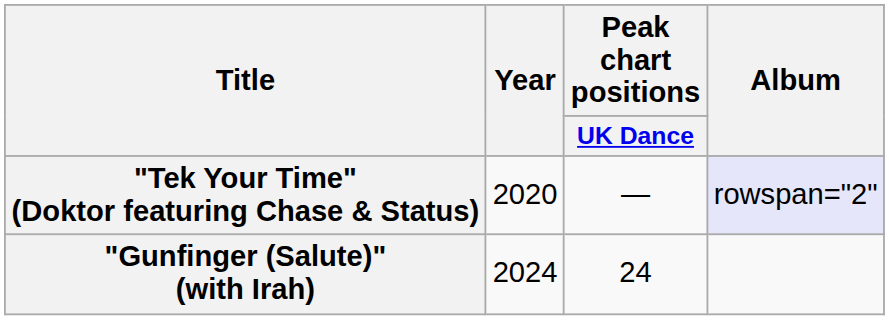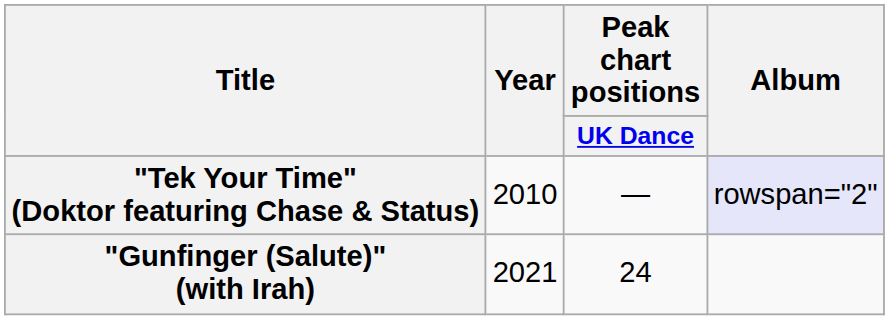"Tek Your Time" (Doktor featuring Chase & Status) | Year: 2020 -> 2010
"Gunfinger (Salute)" (with Irah) | Year: 2024 -> 2021
